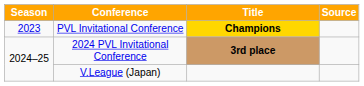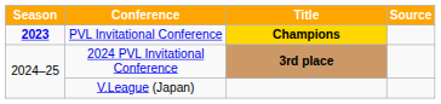PVL Invitational Conference | Season: normal -> bold
